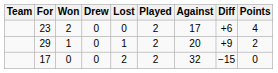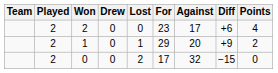columns swapped: Played <-> For
